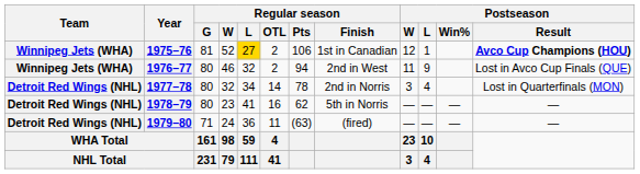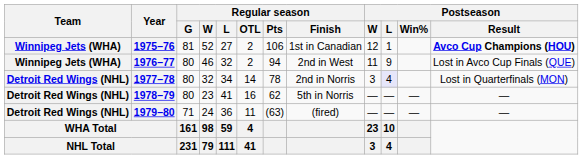1975–76 | Regular season / L: gold background -> no background
1977–78 | Postseason / L: no background -> lavender background
